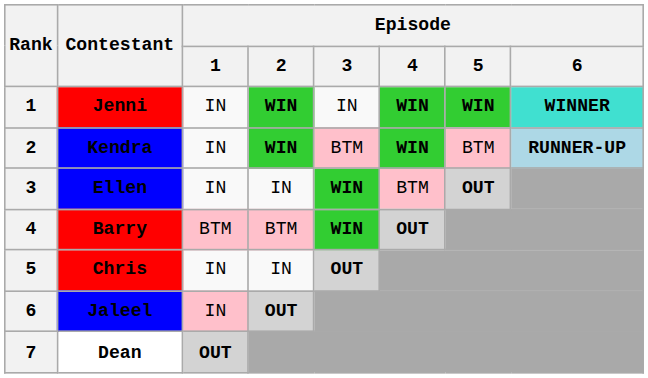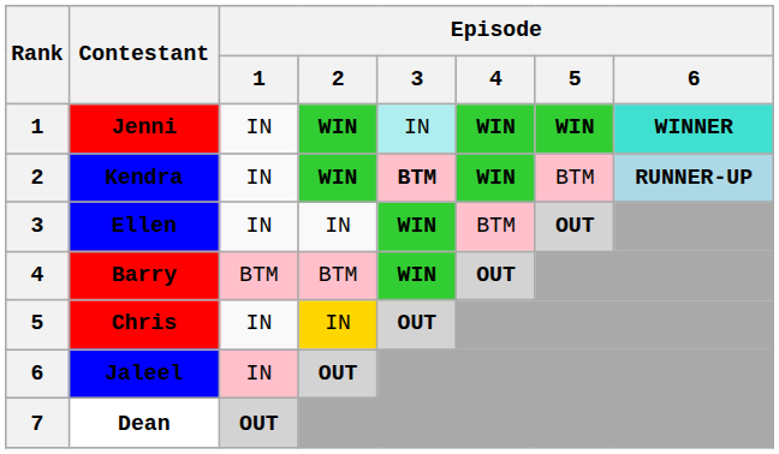Jenni | Episode / 3: no background -> paleturquoise background
Kendra | Episode / 3: normal -> bold
Chris | Episode / 2: no background -> gold background
